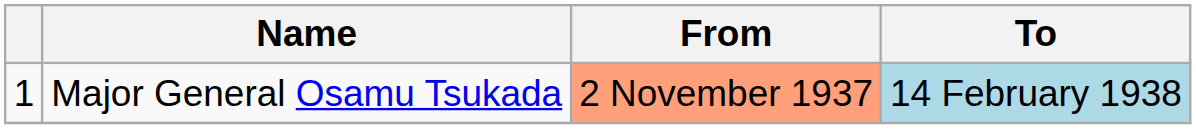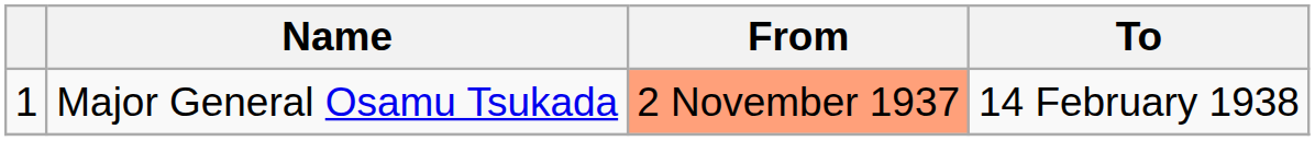Major General Osamu Tsukada | To: lightblue background -> no background
